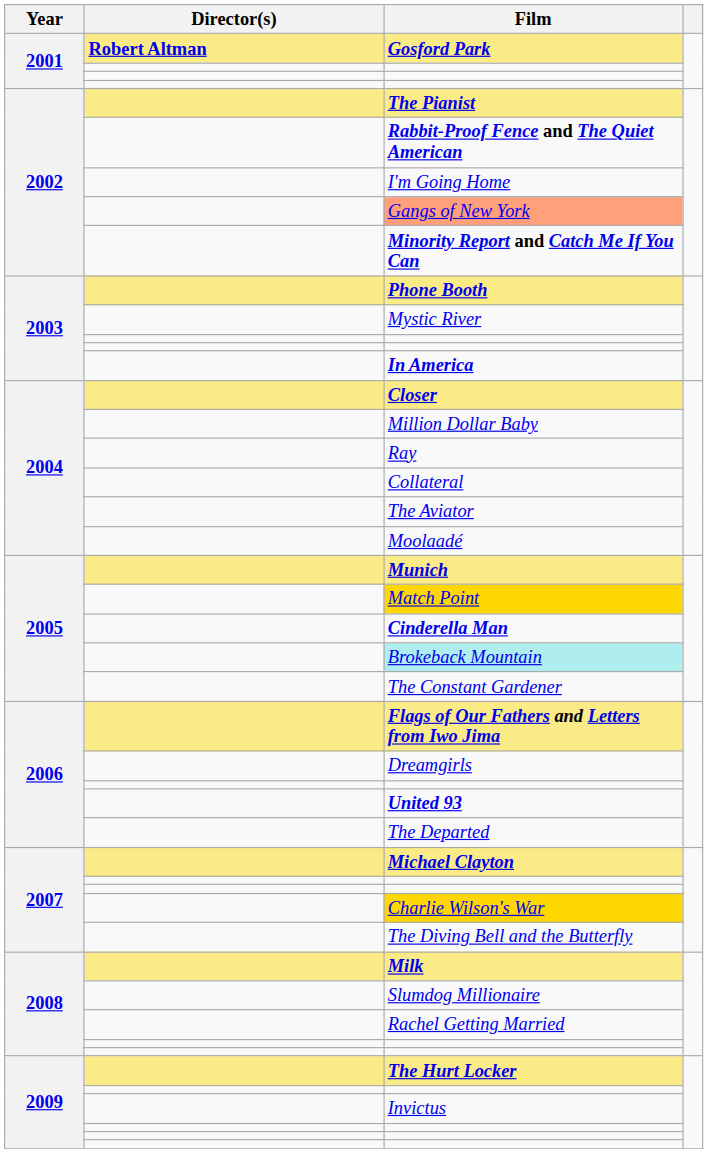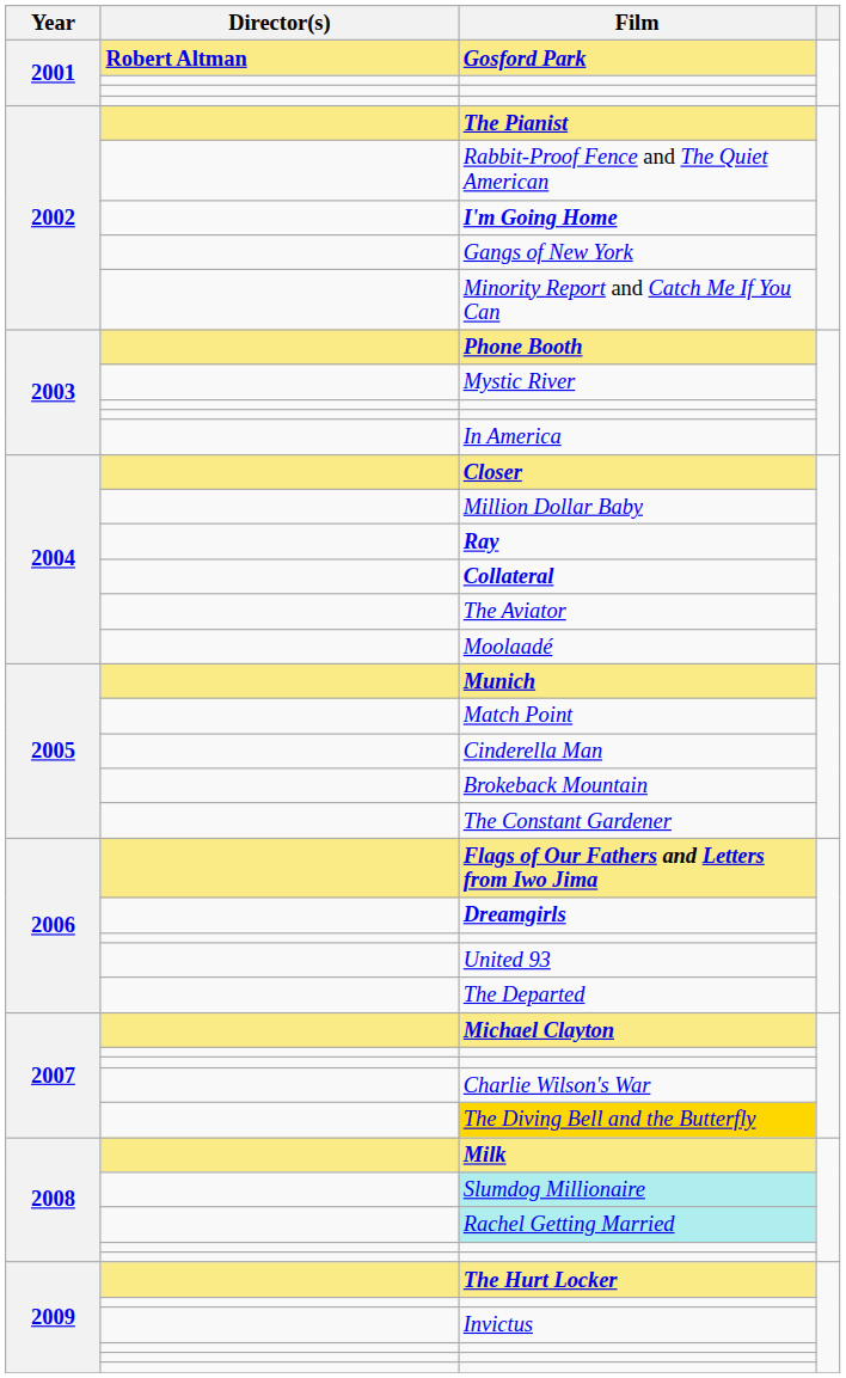Rabbit-Proof Fence and The Quiet American | Film: bold -> normal
I'm Going Home | Film: normal -> bold
Gangs of New York | Film: lightsalmon background -> no background
Minority Report and Catch Me If You Can | Film: bold -> normal
In America | Film: bold -> normal
Ray | Film: normal -> bold
Collateral | Film: normal -> bold
Match Point | Film: gold background -> no background
Cinderella Man | Film: bold -> normal
Brokeback Mountain | Film: paleturquoise background -> no background
Dreamgirls | Film: normal -> bold
United 93 | Film: bold -> normal
Charlie Wilson's War | Film: gold background -> no background
The Diving Bell and the Butterfly | Film: no background -> gold background
Slumdog Millionaire | Film: no background -> paleturquoise background
Rachel Getting Married | Film: no background -> paleturquoise background
